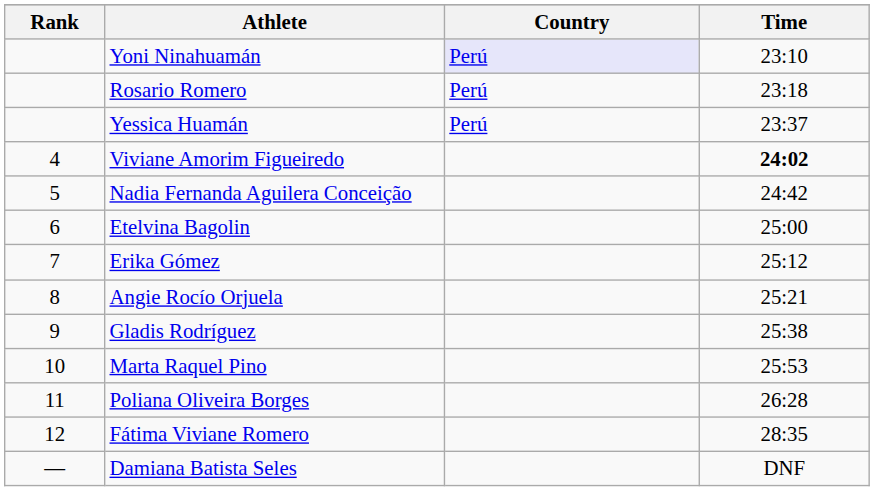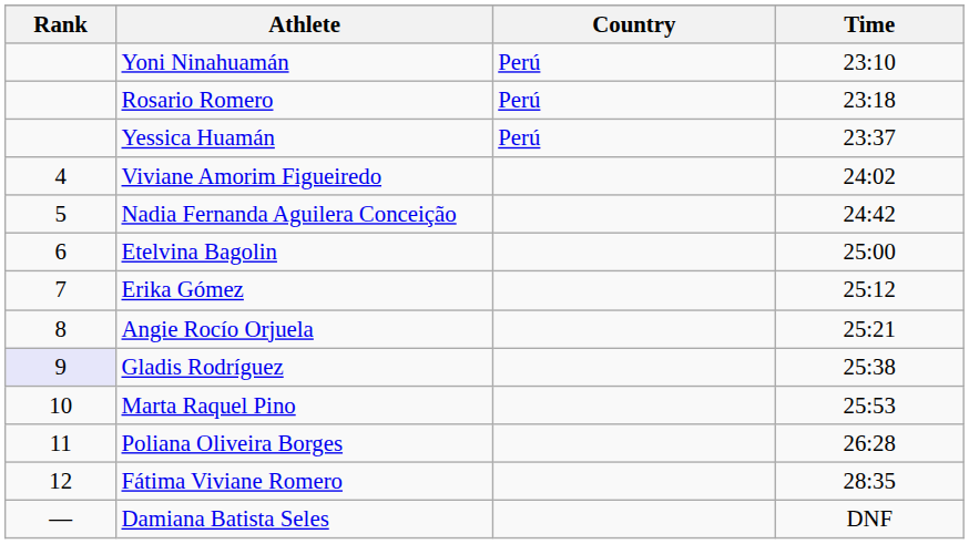Yoni Ninahuamán | Country: lavender background -> no background
Viviane Amorim Figueiredo | Time: bold -> normal
Gladis Rodríguez | Rank: no background -> lavender background
